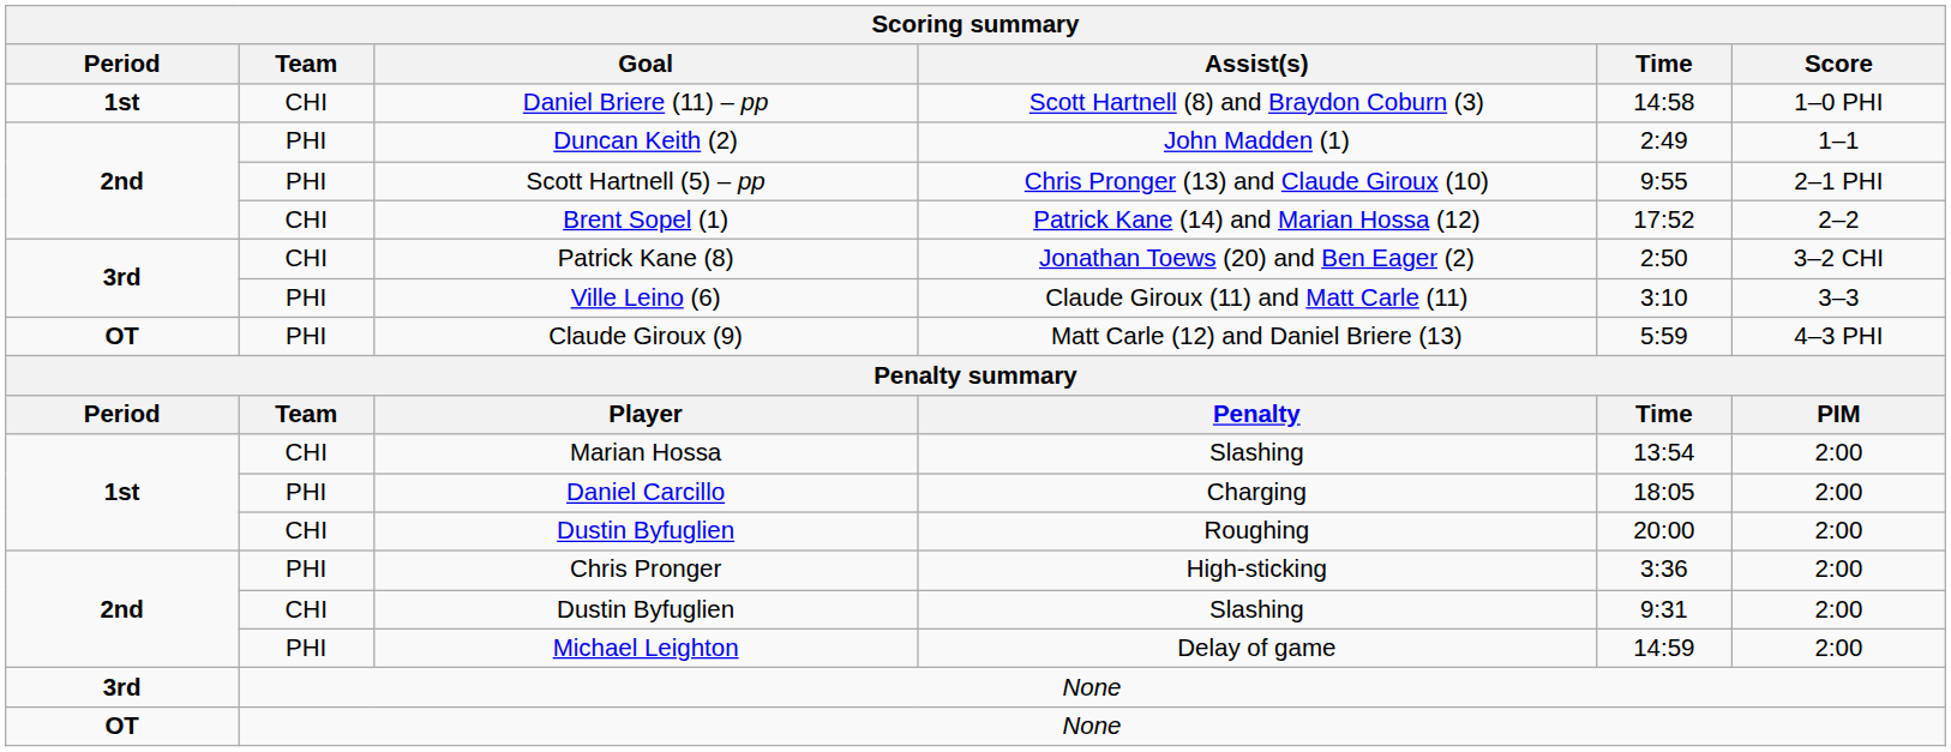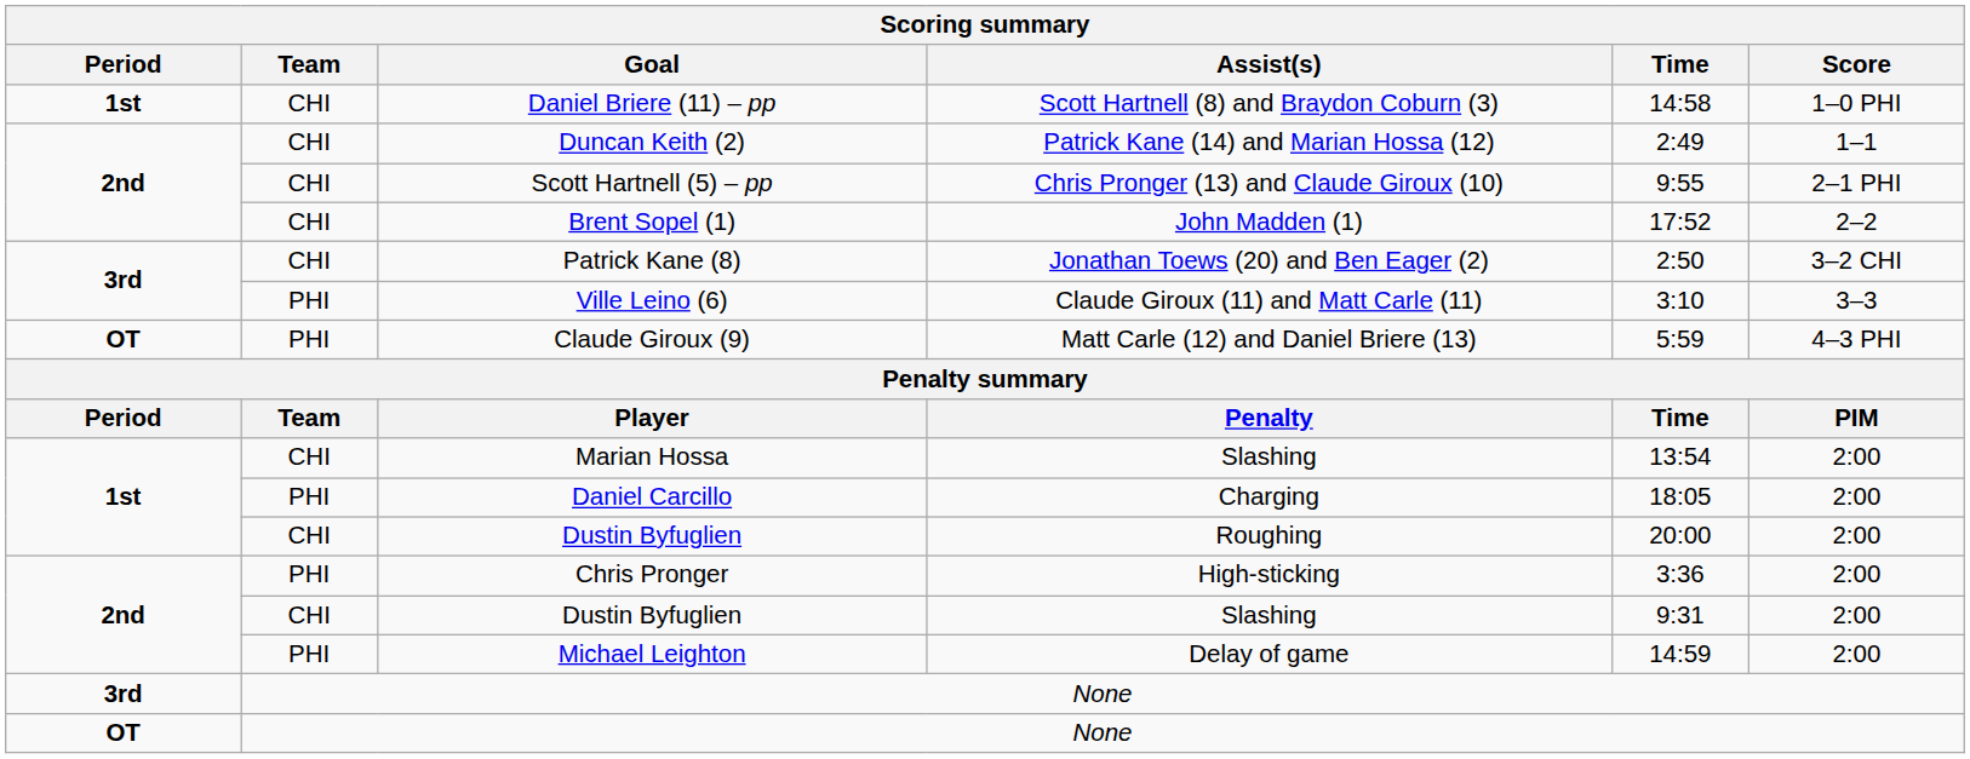Duncan Keith (2) | Team: PHI -> CHI
Duncan Keith (2) | Assist(s): John Madden (1) -> Patrick Kane (14) and Marian Hossa (12)
Scott Hartnell (5) – pp | Team: PHI -> CHI
Brent Sopel (1) | Assist(s): Patrick Kane (14) and Marian Hossa (12) -> John Madden (1)
